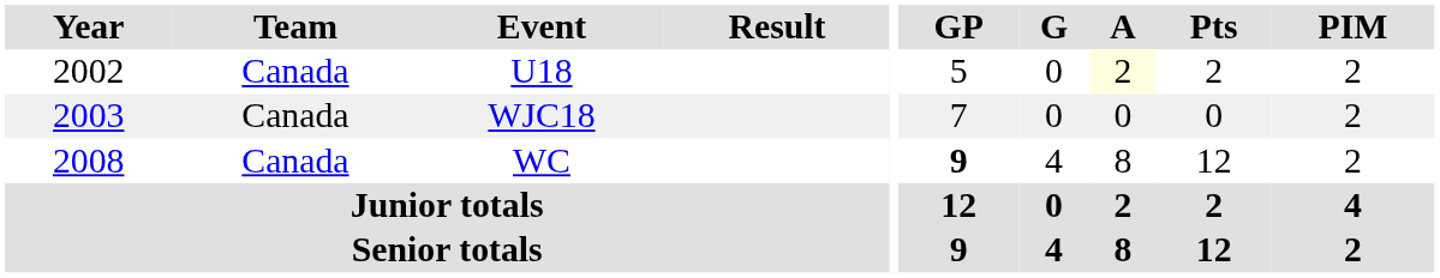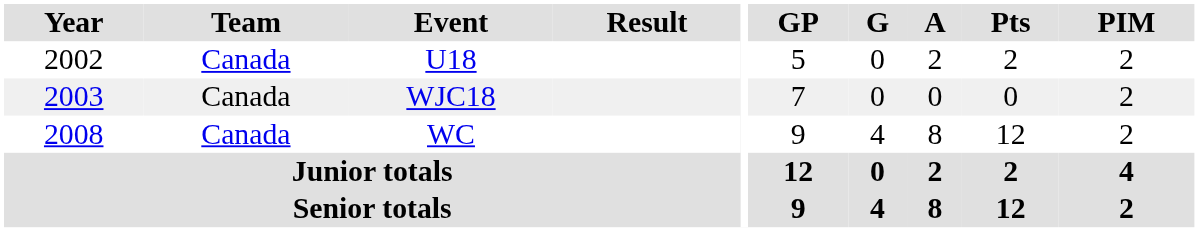U18 | A: lightyellow background -> no background
WC | GP: bold -> normal
